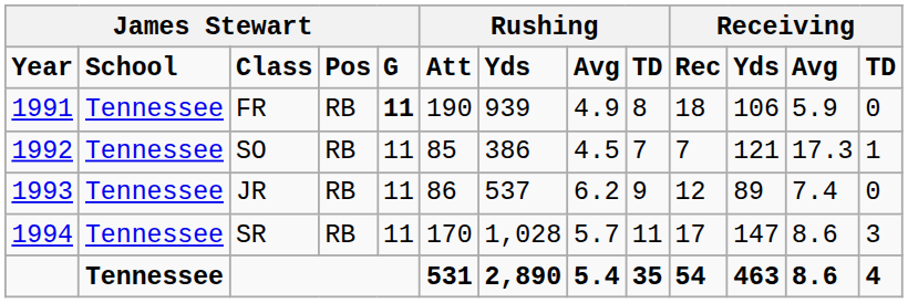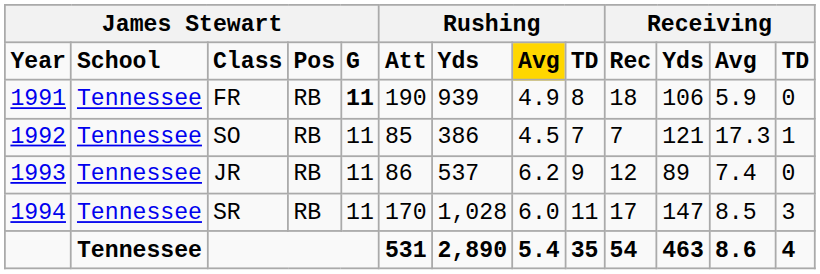Class | column 8: no background -> gold background
SR | column 8: 5.7 -> 6.0
SR | column 12: 8.6 -> 8.5
